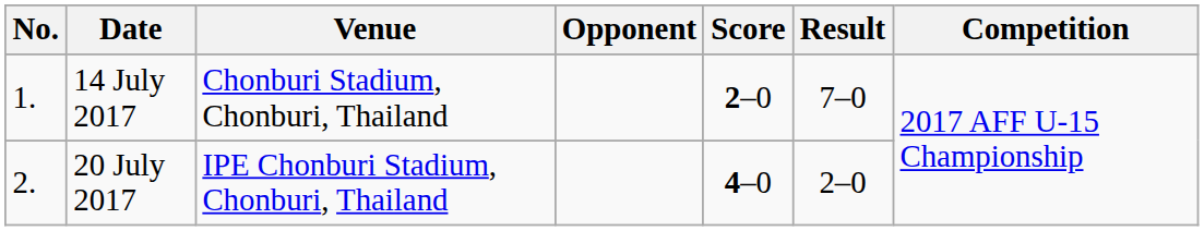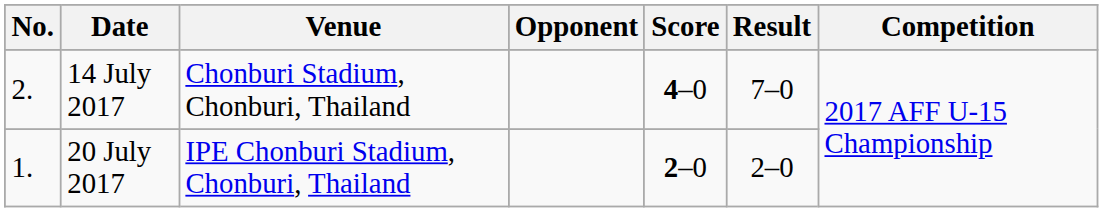14 July 2017 | No.: 1. -> 2.
14 July 2017 | Score: 2–0 -> 4–0
20 July 2017 | No.: 2. -> 1.
20 July 2017 | Score: 4–0 -> 2–0
